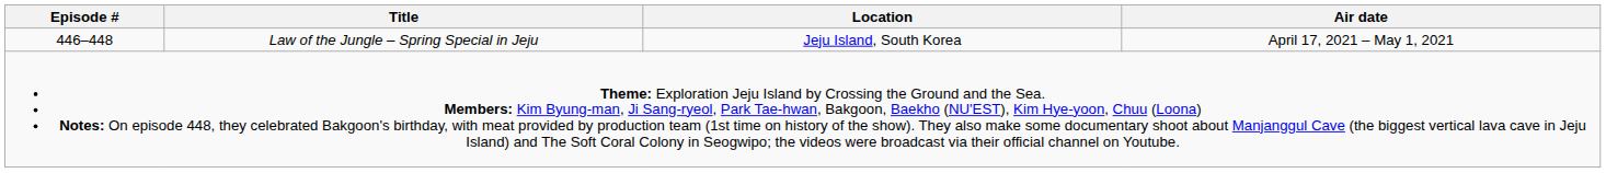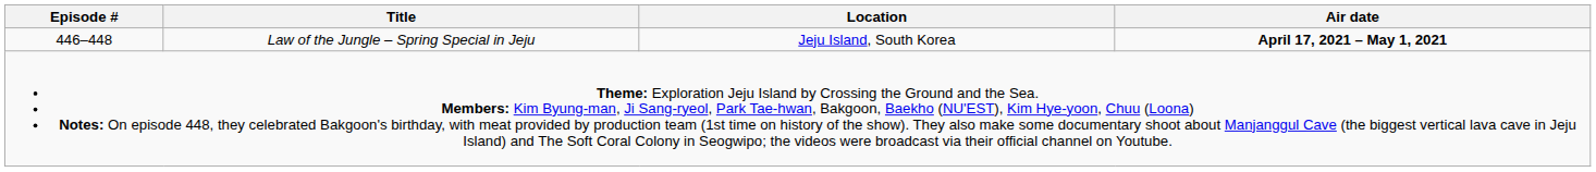446–448 | Air date: normal -> bold
